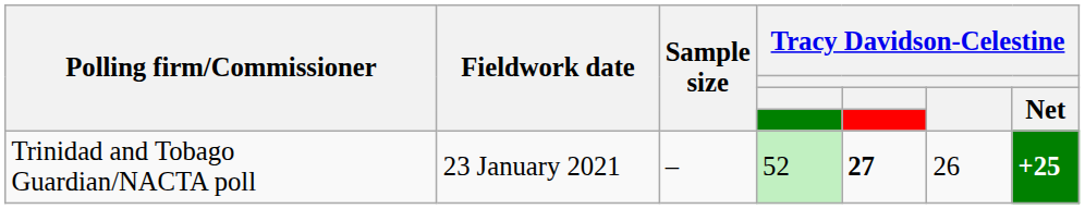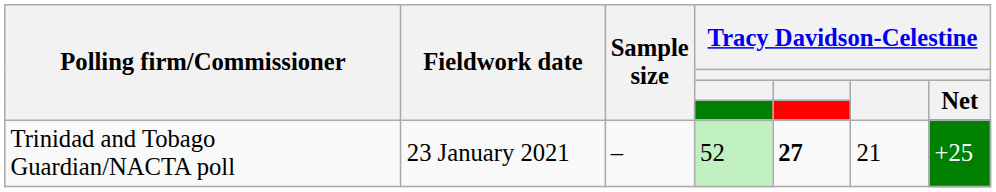Trinidad and Tobago Guardian/NACTA poll | column 6: 26 -> 21
Trinidad and Tobago Guardian/NACTA poll | Tracy Davidson-Celestine / Net: bold -> normal
